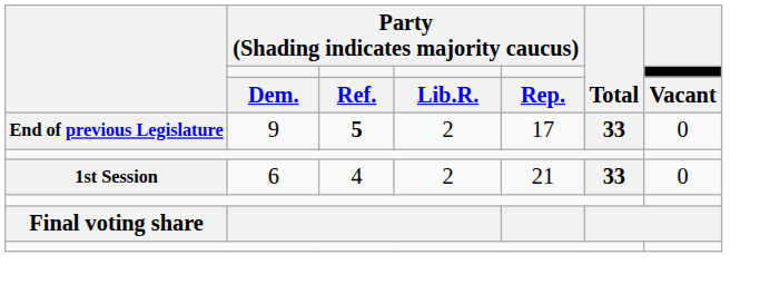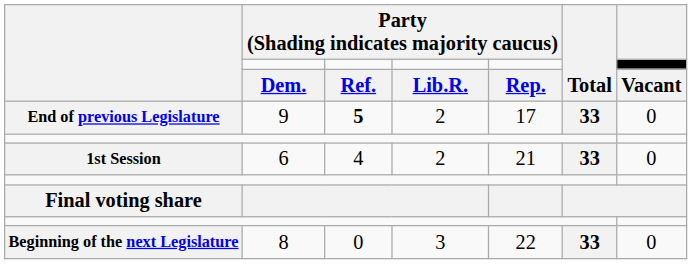+ row: Beginning of the next Legislature | 8 | 0 | 3 | 22 | 33 | 0
